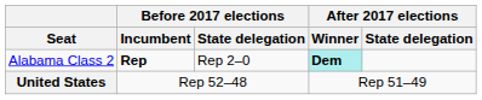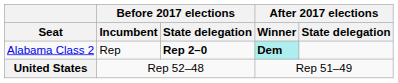Alabama Class 2 | Before 2017 elections / Incumbent: bold -> normal
Alabama Class 2 | Before 2017 elections / State delegation: normal -> bold
